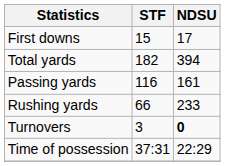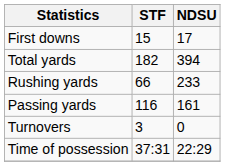rows swapped: Rushing yards <-> Passing yards
Turnovers | NDSU: bold -> normal
